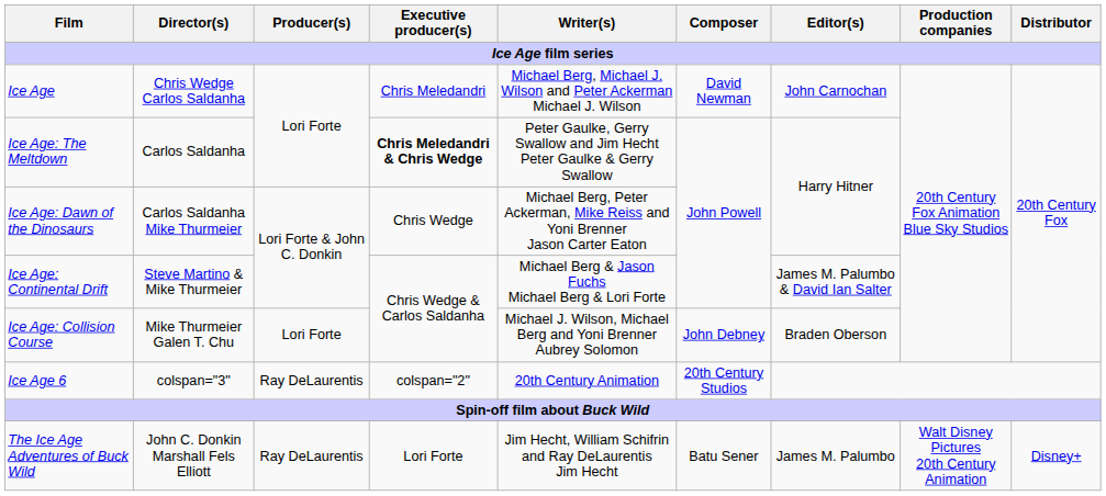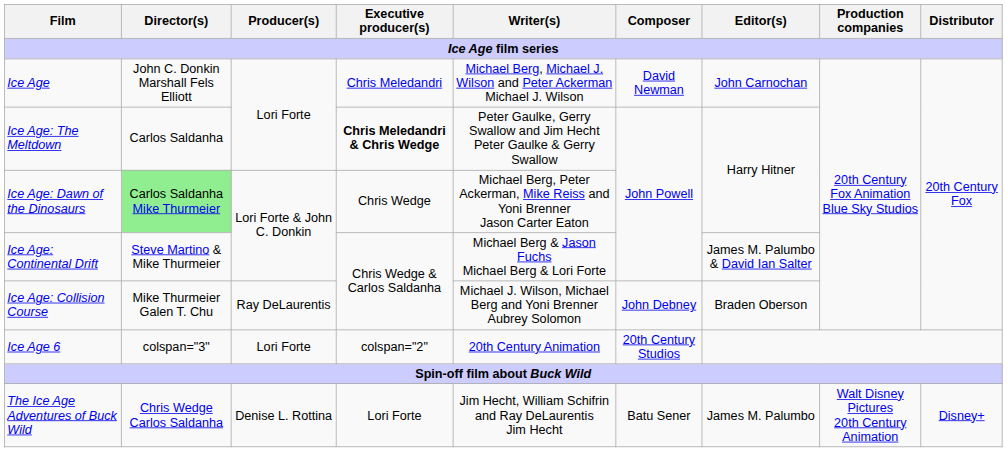Ice Age | Director(s): Chris Wedge Carlos Saldanha -> John C. Donkin Marshall Fels Elliott
Ice Age: Dawn of the Dinosaurs | Director(s): no background -> lightgreen background
Ice Age: Collision Course | Producer(s): Lori Forte -> Ray DeLaurentis
Ice Age 6 | Producer(s): Ray DeLaurentis -> Lori Forte
The Ice Age Adventures of Buck Wild | Director(s): John C. Donkin Marshall Fels Elliott -> Chris Wedge Carlos Saldanha
The Ice Age Adventures of Buck Wild | Producer(s): Ray DeLaurentis -> Denise L. Rottina
